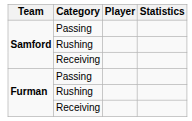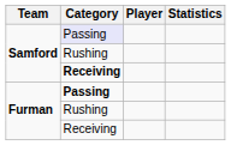Samford / Passing | Category: no background -> lavender background
Samford / Receiving | Category: normal -> bold
Furman / Passing | Category: normal -> bold
